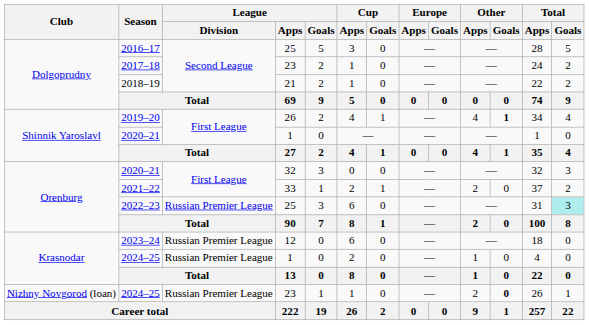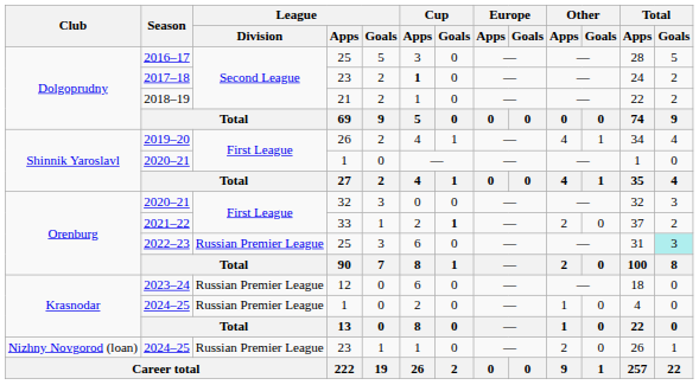2017–18 | Cup / Apps: normal -> bold
2019–20 | Other / Goals: bold -> normal
2021–22 | Cup / Goals: normal -> bold
2024–25 / 23 | Other / Goals: bold -> normal
